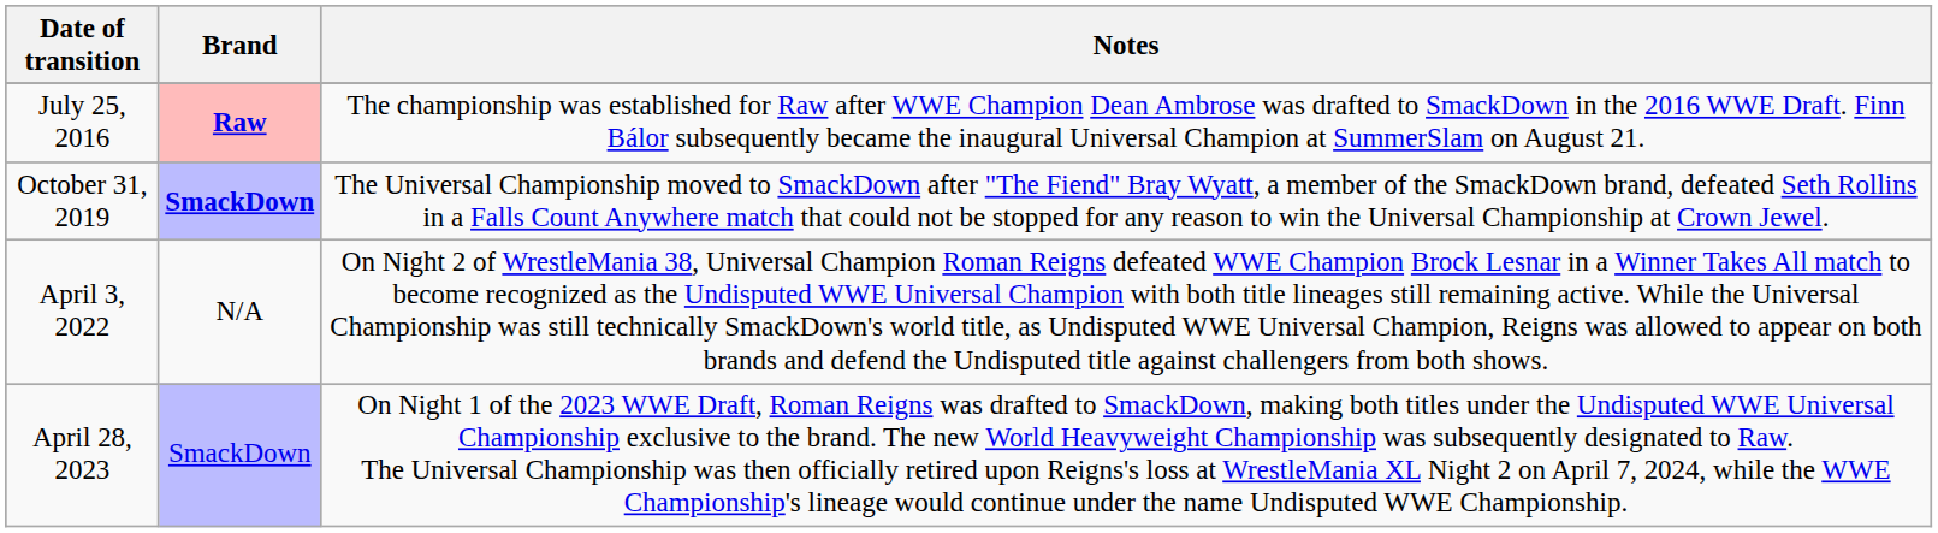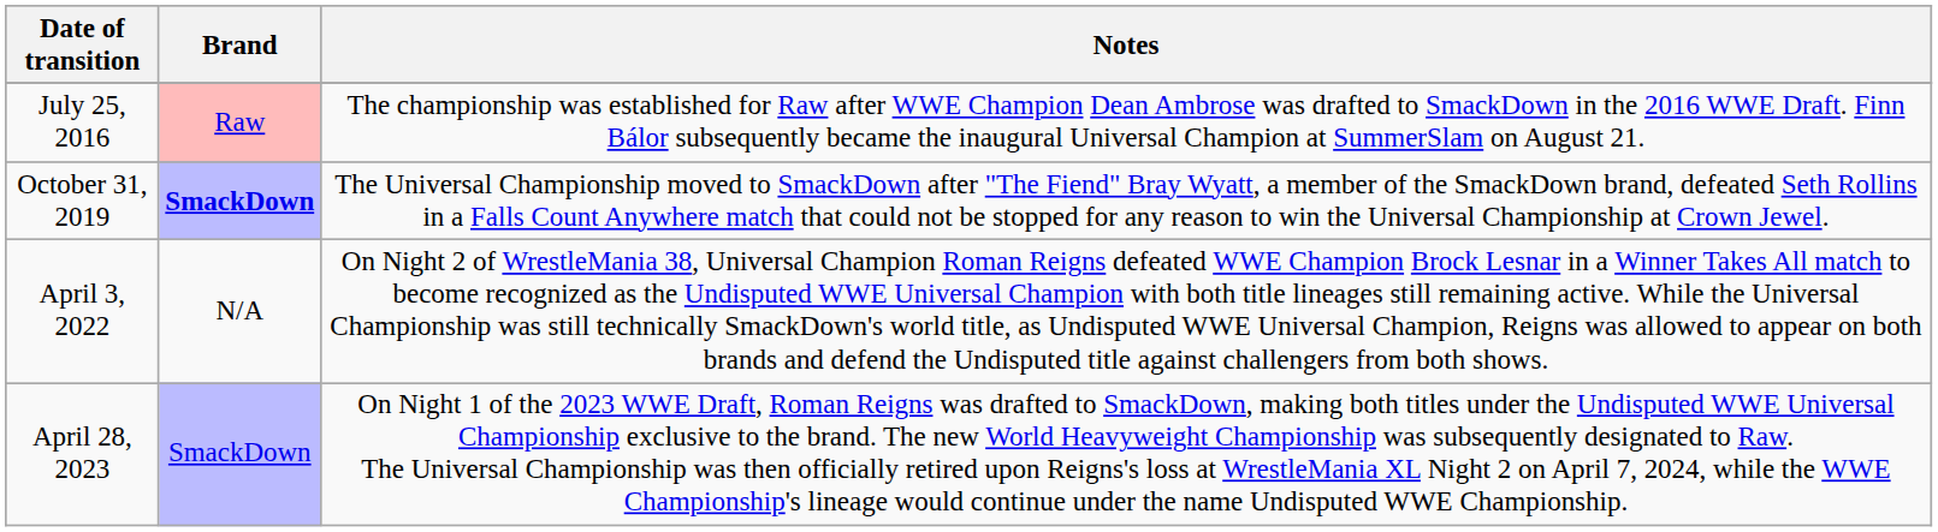July 25, 2016 | Brand: bold -> normal
